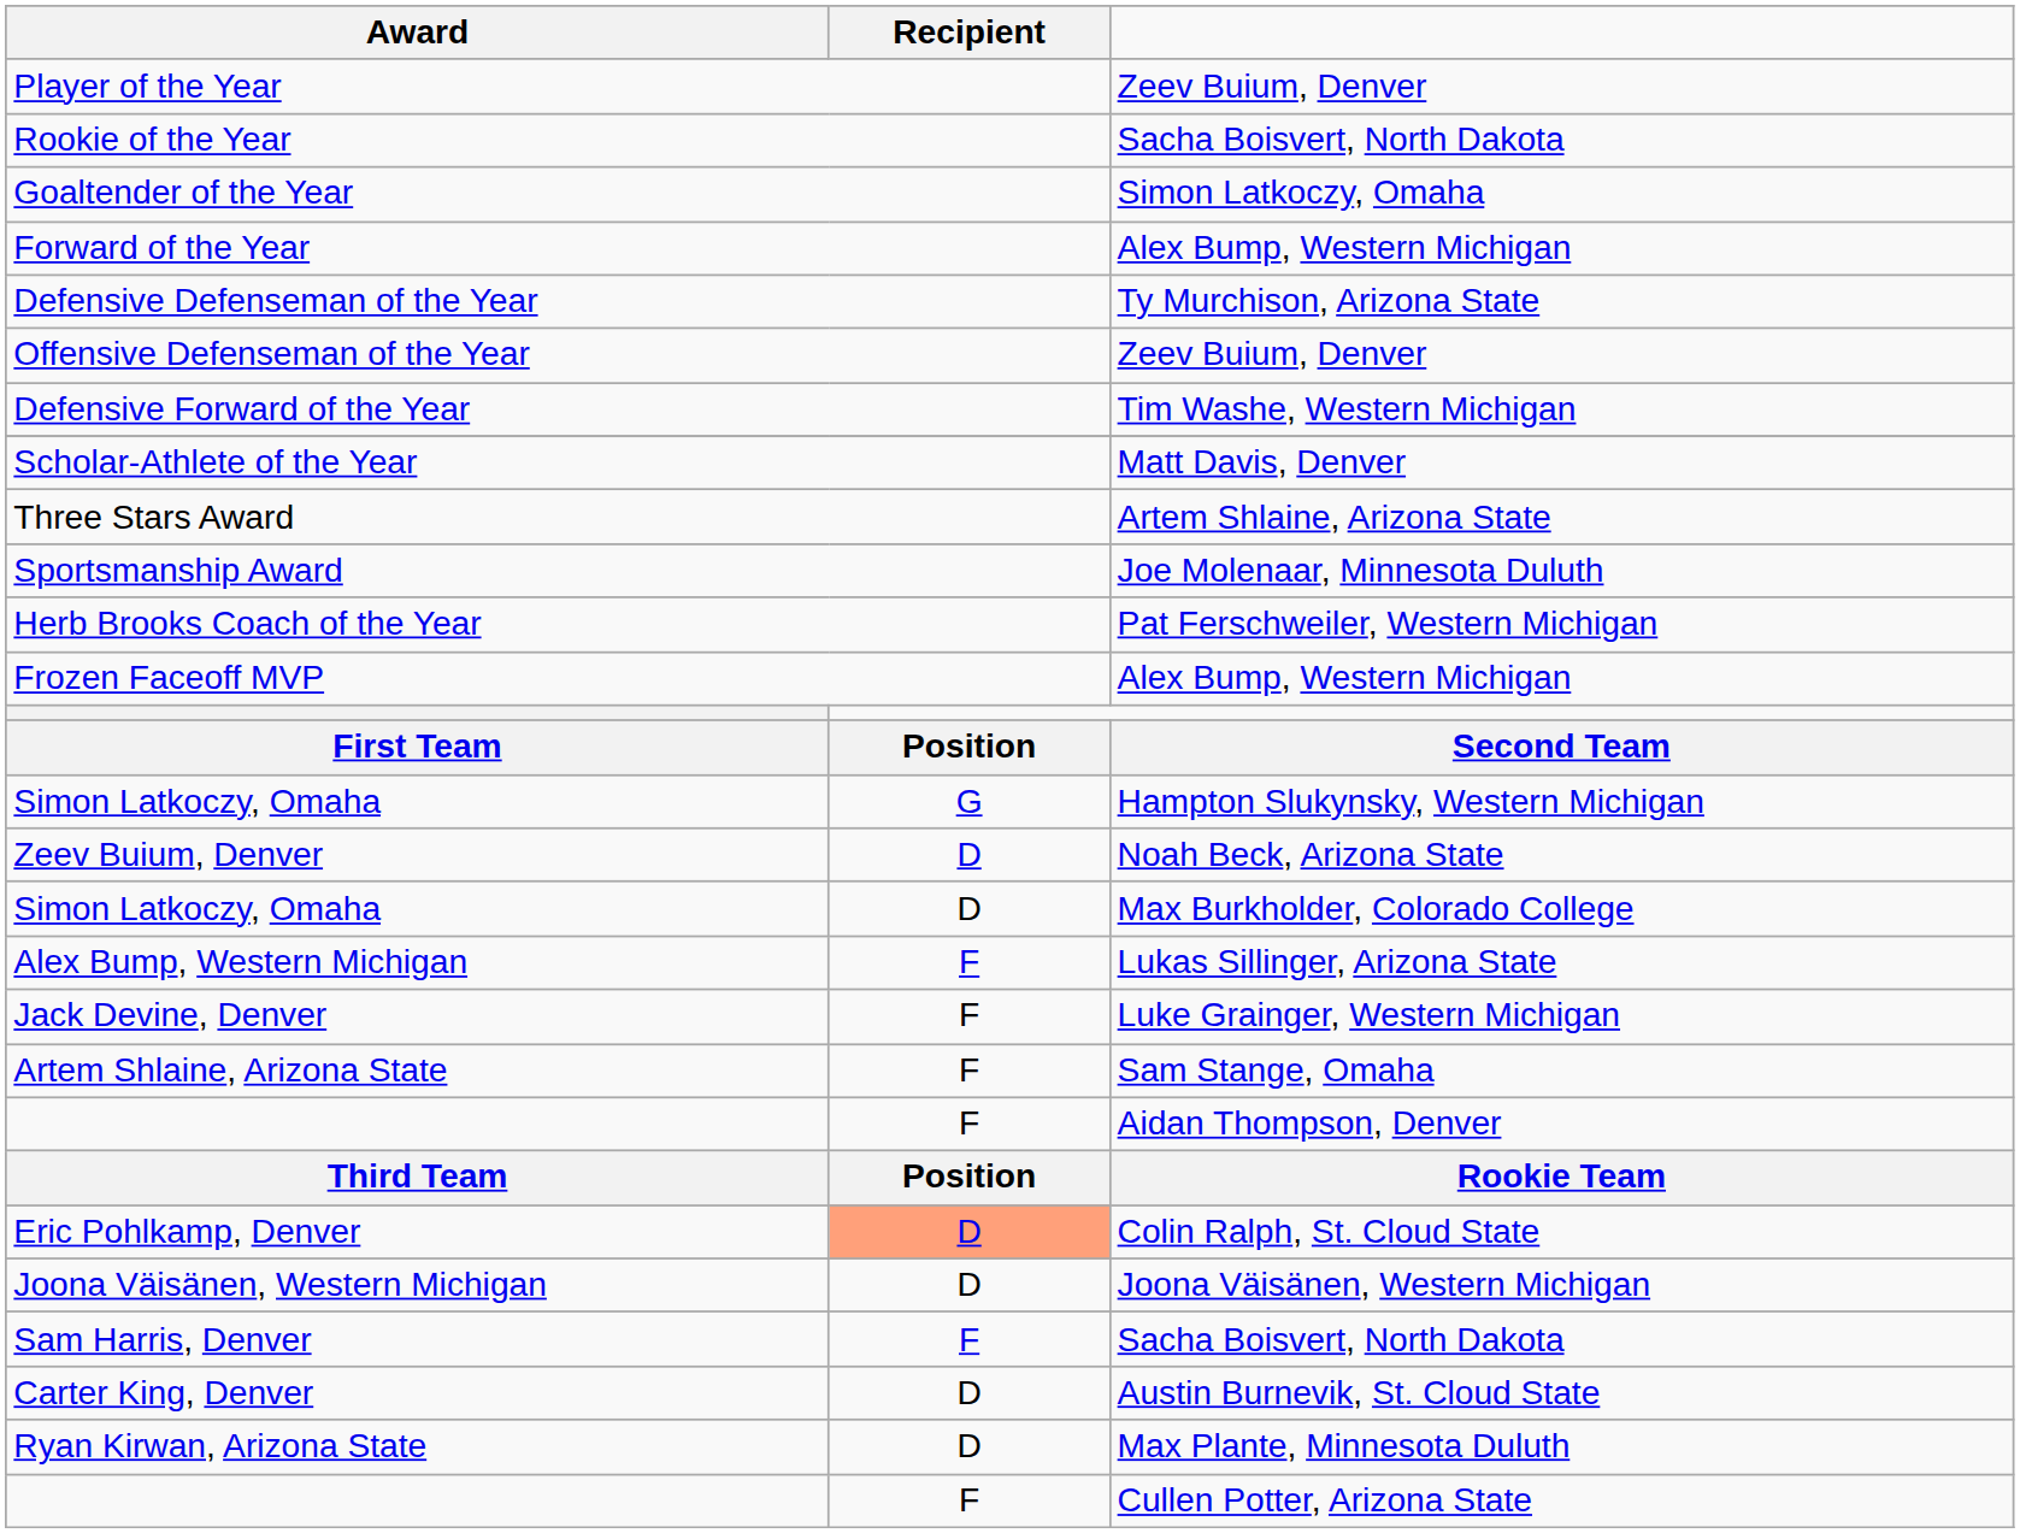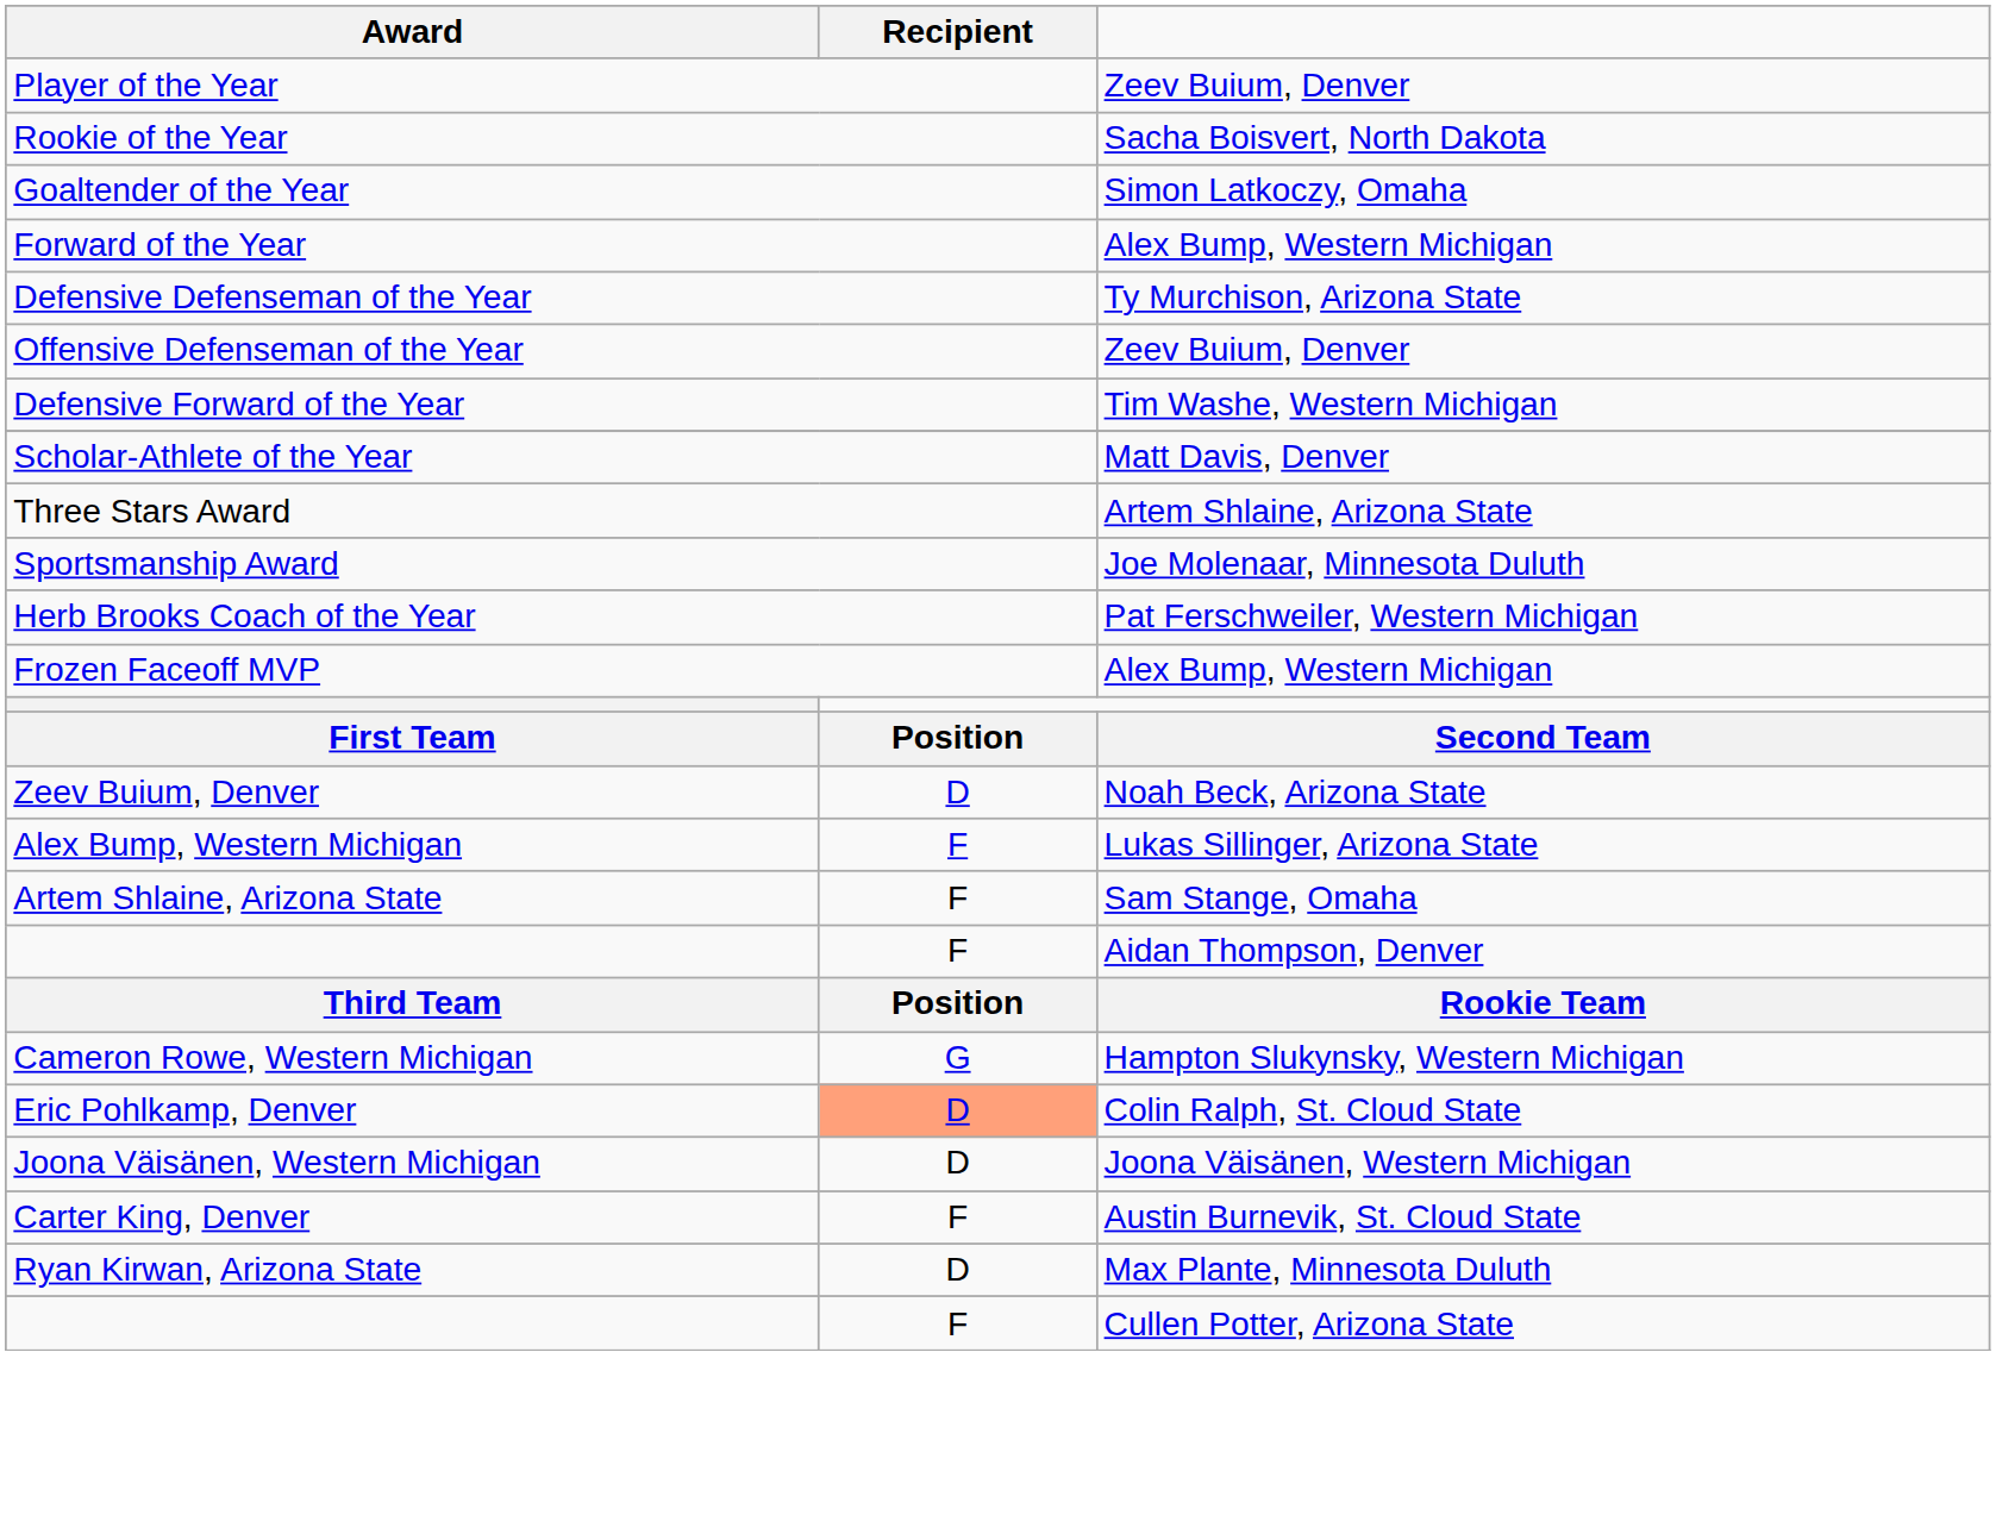- row: Simon Latkoczy, Omaha | G | Hampton Slukynsky, Western Michigan
- row: Simon Latkoczy, Omaha | D | Max Burkholder, Colorado College
- row: Jack Devine, Denver | F | Luke Grainger, Western Michigan
+ row: Cameron Rowe, Western Michigan | G | Hampton Slukynsky, Western Michigan
- row: Sam Harris, Denver | F | Sacha Boisvert, North Dakota
Carter King, Denver | Recipient: D -> F
